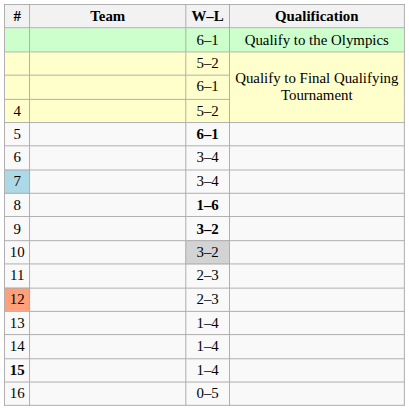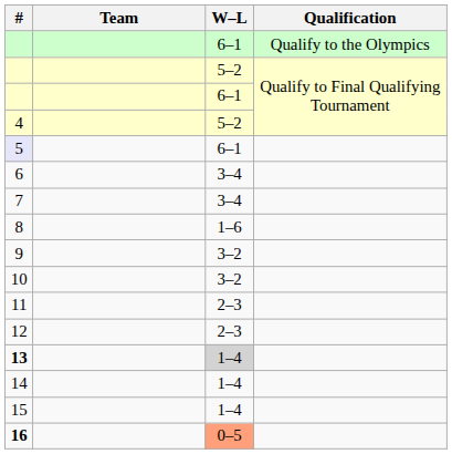5 | #: no background -> lavender background
5 | W–L: bold -> normal
7 | #: lightblue background -> no background
8 | W–L: bold -> normal
9 | W–L: bold -> normal
10 | W–L: lightgrey background -> no background
12 | #: lightsalmon background -> no background
13 | #: normal -> bold
13 | W–L: no background -> lightgrey background
15 | #: bold -> normal
16 | #: normal -> bold
16 | W–L: no background -> lightsalmon background
